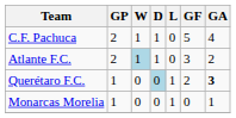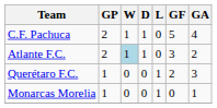Querétaro F.C. | D: lightblue background -> no background
Querétaro F.C. | GA: bold -> normal
